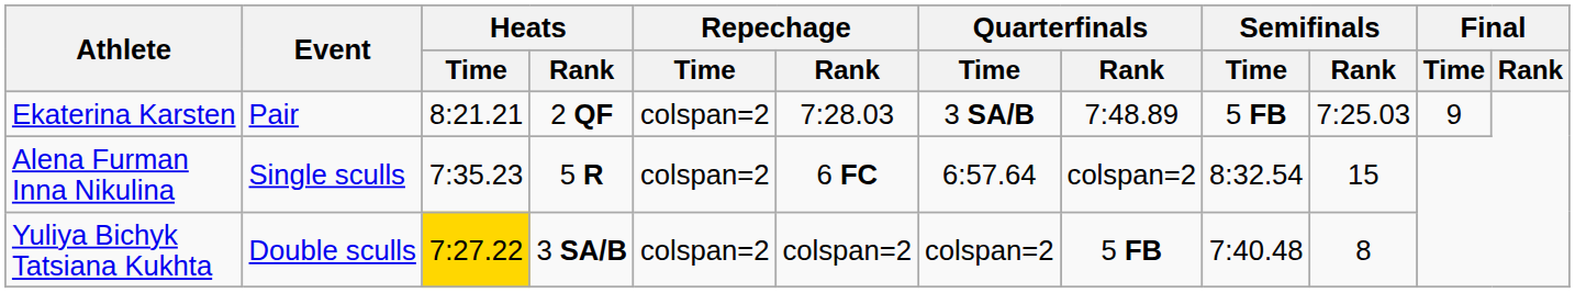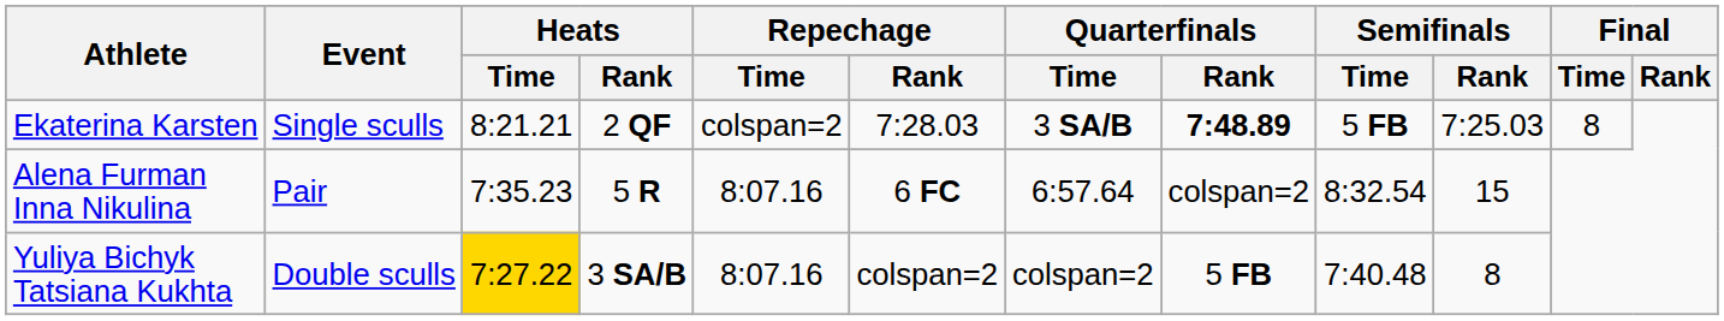Ekaterina Karsten | Event: Pair -> Single sculls
Ekaterina Karsten | Quarterfinals / Rank: normal -> bold
Ekaterina Karsten | Final / Time: 9 -> 8
Alena Furman Inna Nikulina | Event: Single sculls -> Pair
Alena Furman Inna Nikulina | Repechage / Time: colspan=2 -> 8:07.16
Yuliya Bichyk Tatsiana Kukhta | Repechage / Time: colspan=2 -> 8:07.16
